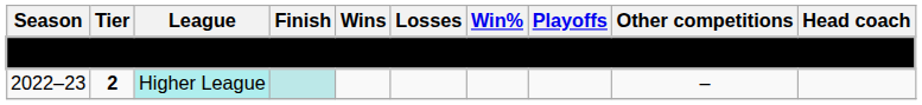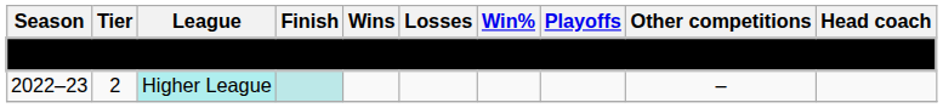2022–23 | Tier: bold -> normal
